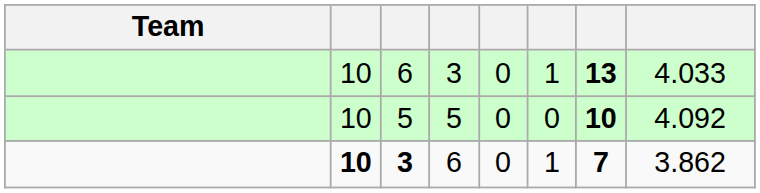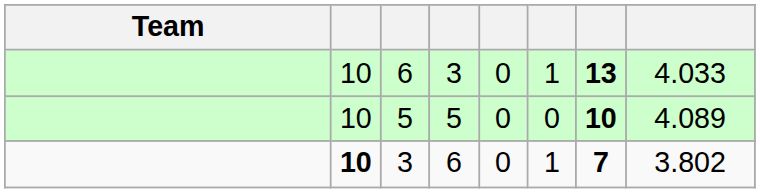row 3 | column 8: 4.092 -> 4.089
row 4 | column 3: bold -> normal
row 4 | column 8: 3.862 -> 3.802
